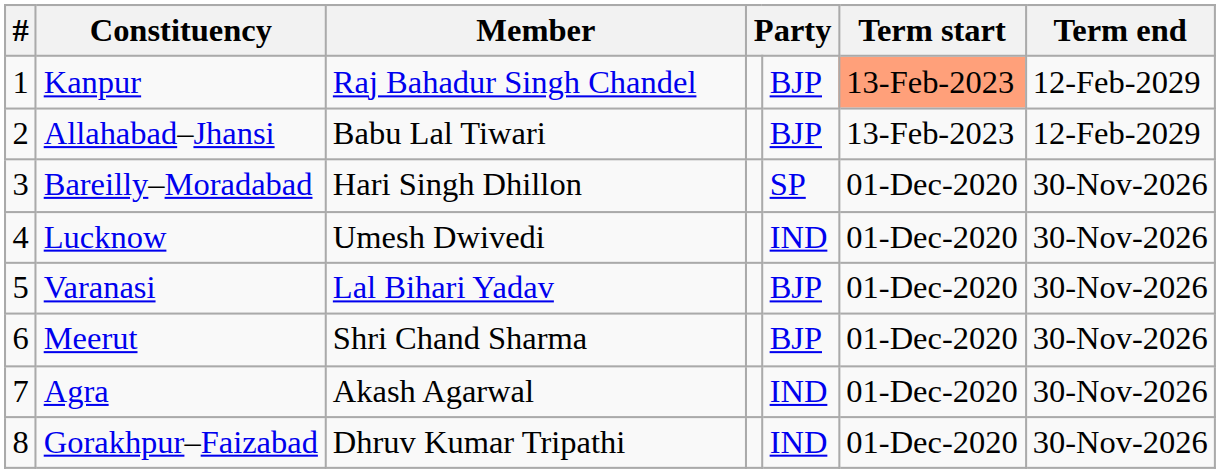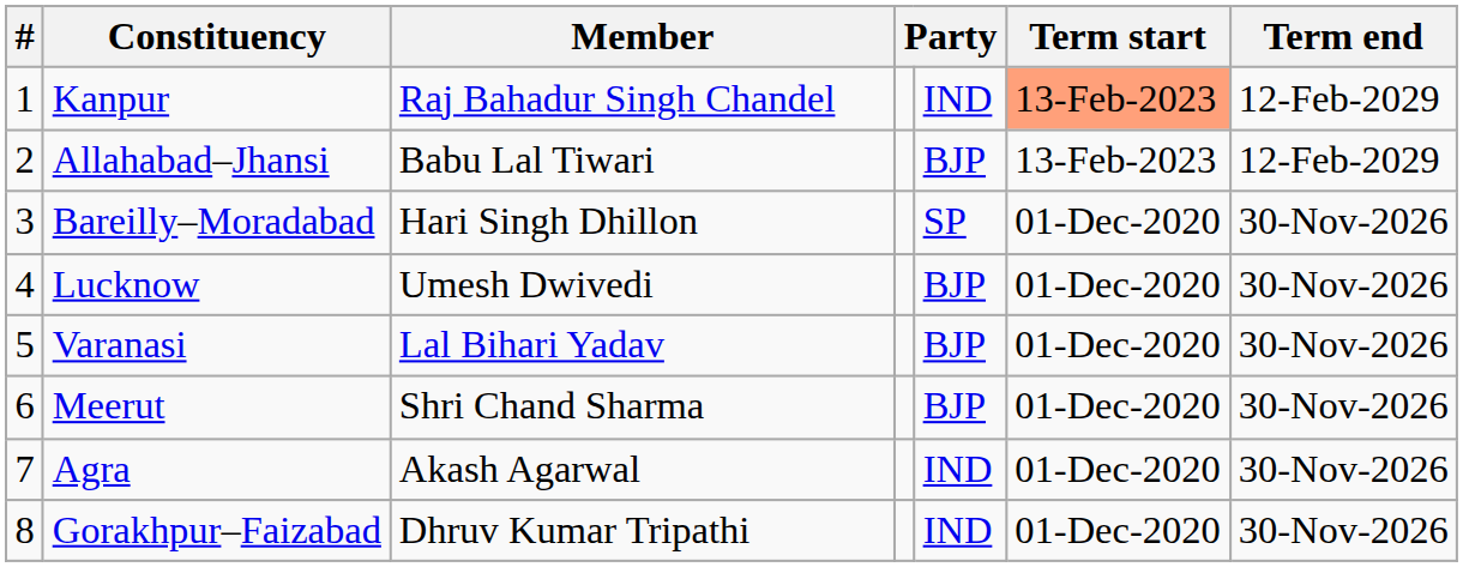Kanpur | column 5: BJP -> IND
Lucknow | column 5: IND -> BJP
